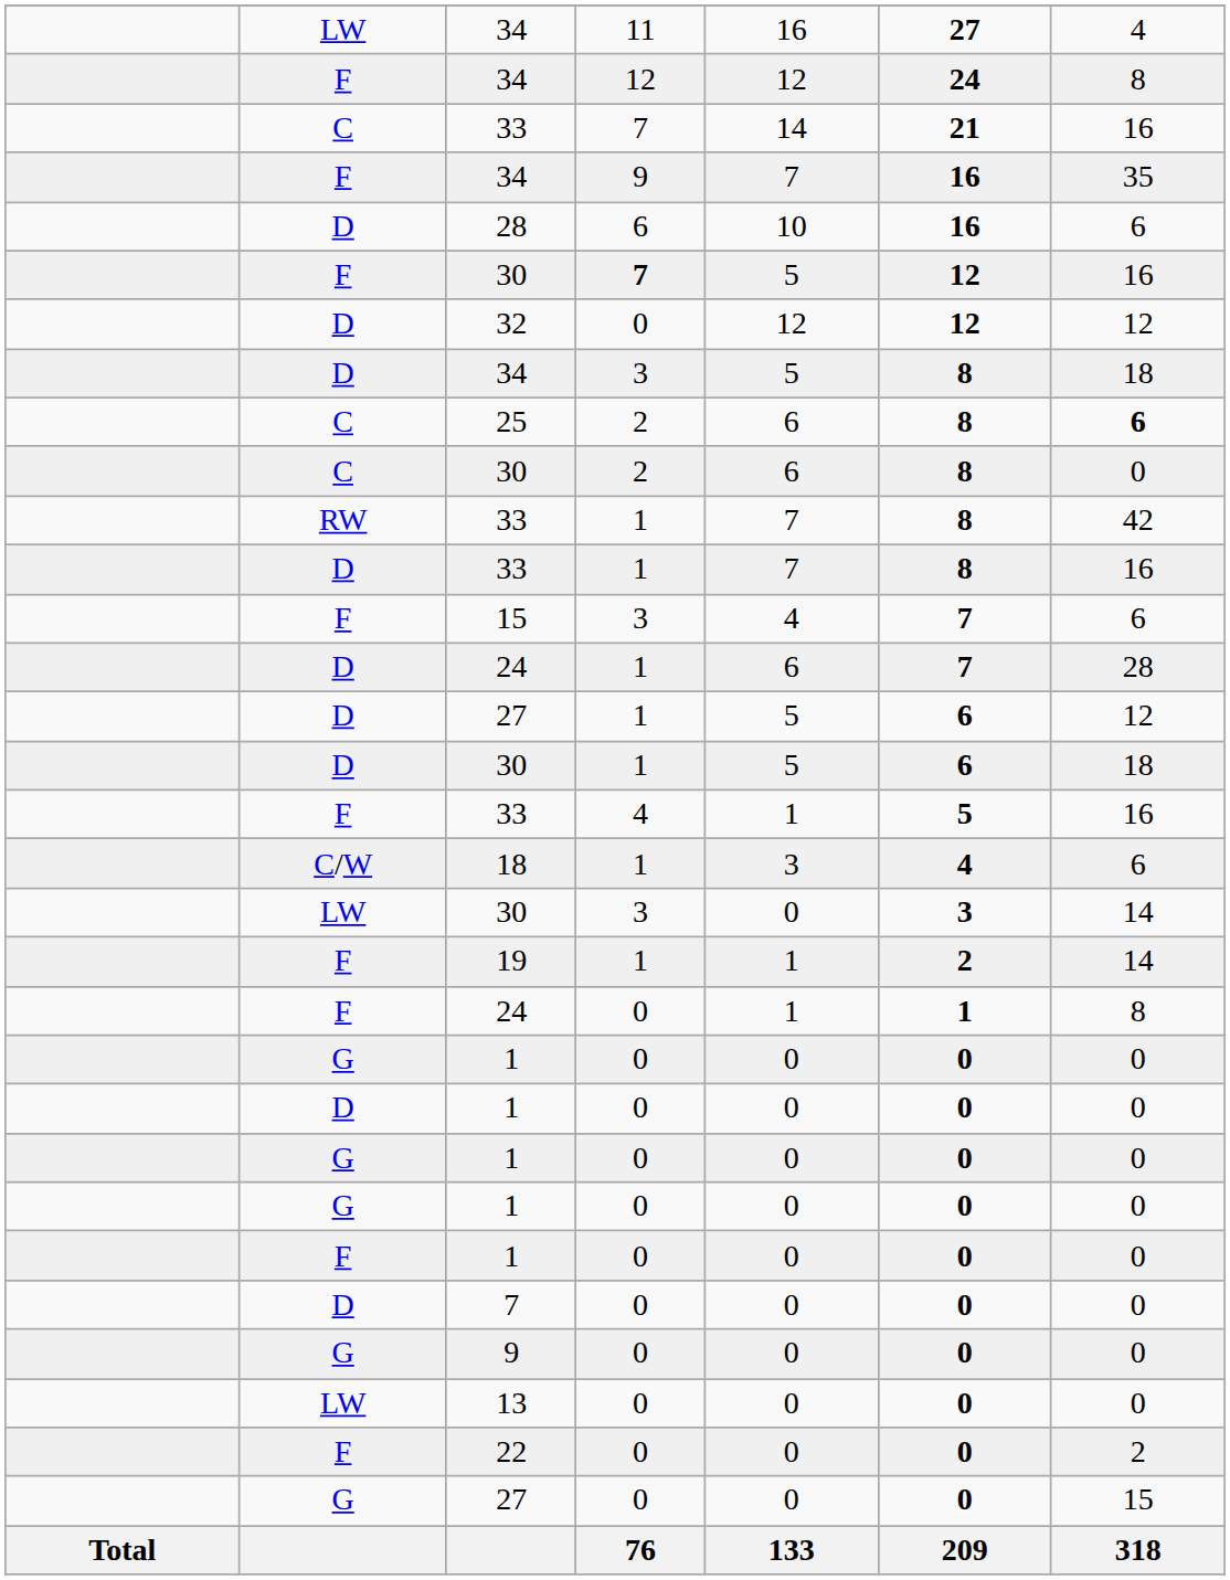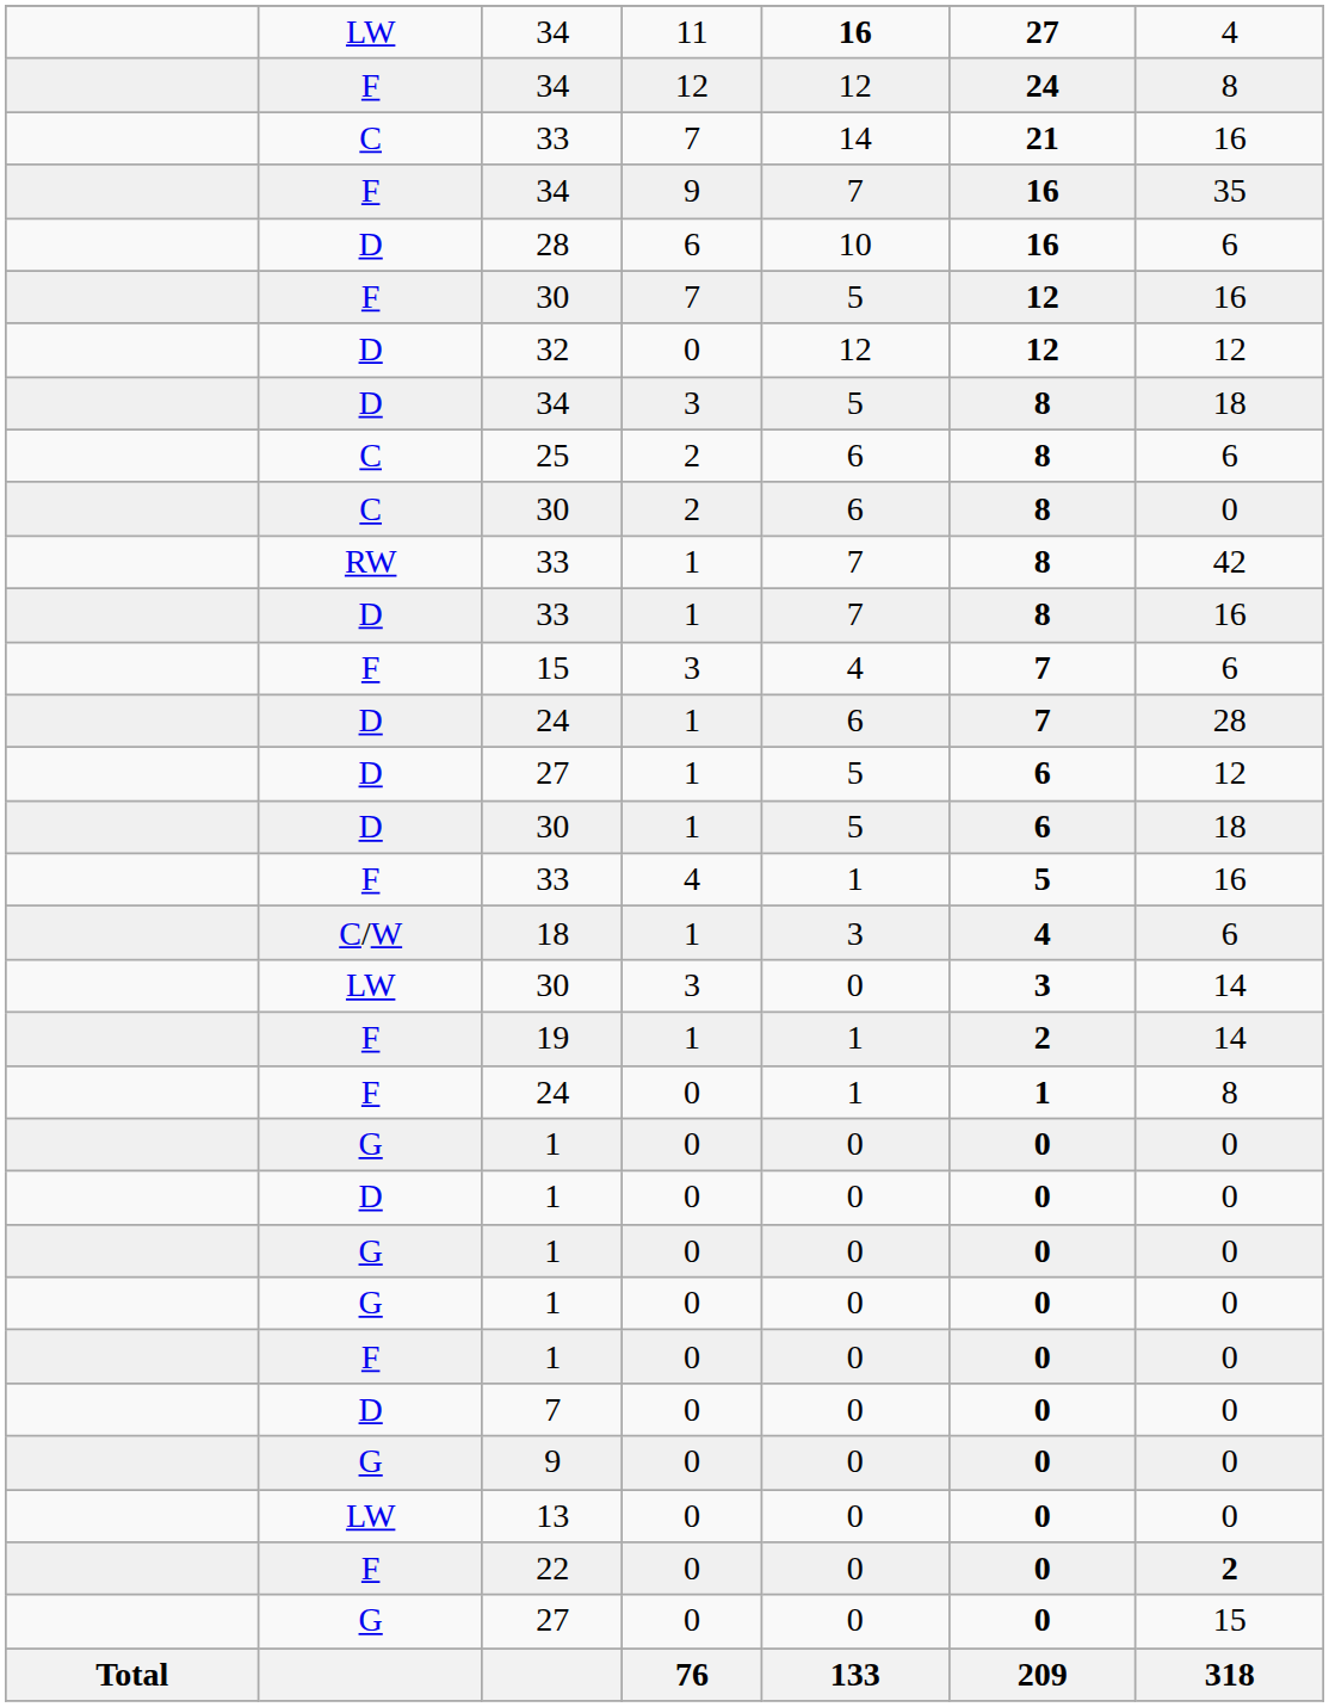LW / 34 | column 5: normal -> bold
F / 30 | column 4: bold -> normal
25 | column 7: bold -> normal
22 | column 7: normal -> bold
